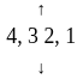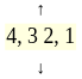row 2 | column 1: no background -> lightyellow background
